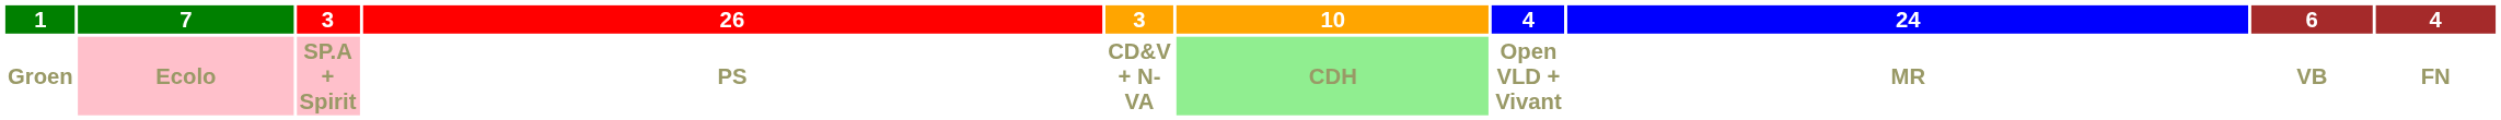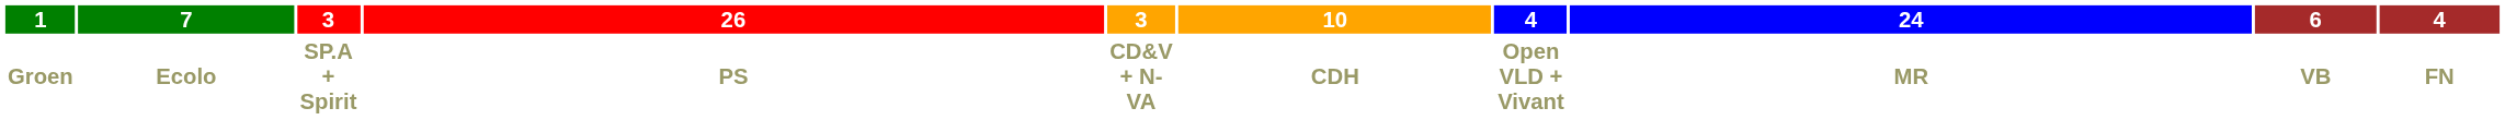Groen | column 2: pink background -> no background
Groen | column 3: pink background -> no background
Groen | column 6: lightgreen background -> no background
